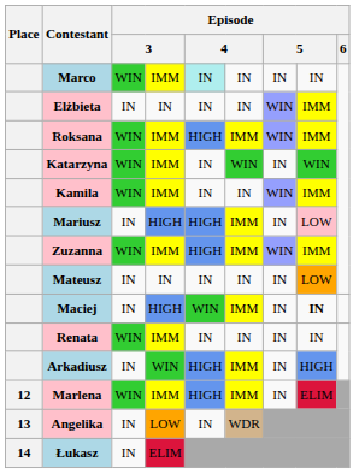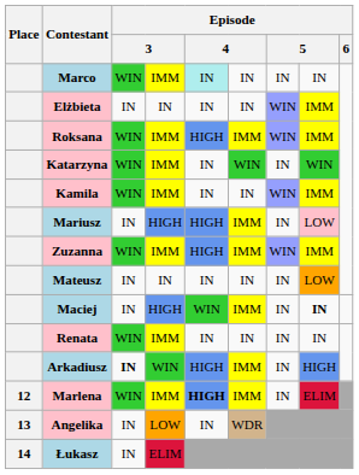Arkadiusz | column 3: normal -> bold
Marlena | column 5: normal -> bold
